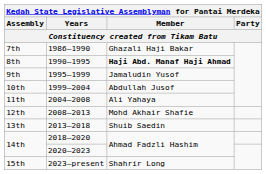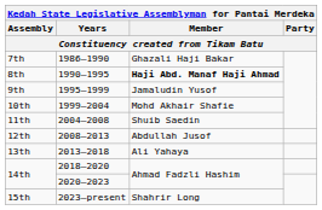10th | Member: Abdullah Jusof -> Mohd Akhair Shafie
11th | Member: Ali Yahaya -> Shuib Saedin
12th | Member: Mohd Akhair Shafie -> Abdullah Jusof
13th | Member: Shuib Saedin -> Ali Yahaya
